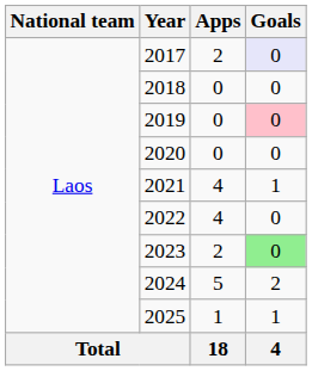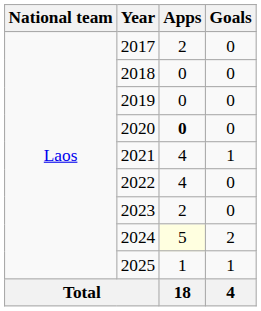2017 | Goals: lavender background -> no background
2019 | Goals: pink background -> no background
2020 | Apps: normal -> bold
2023 | Goals: lightgreen background -> no background
2024 | Apps: no background -> lightyellow background
